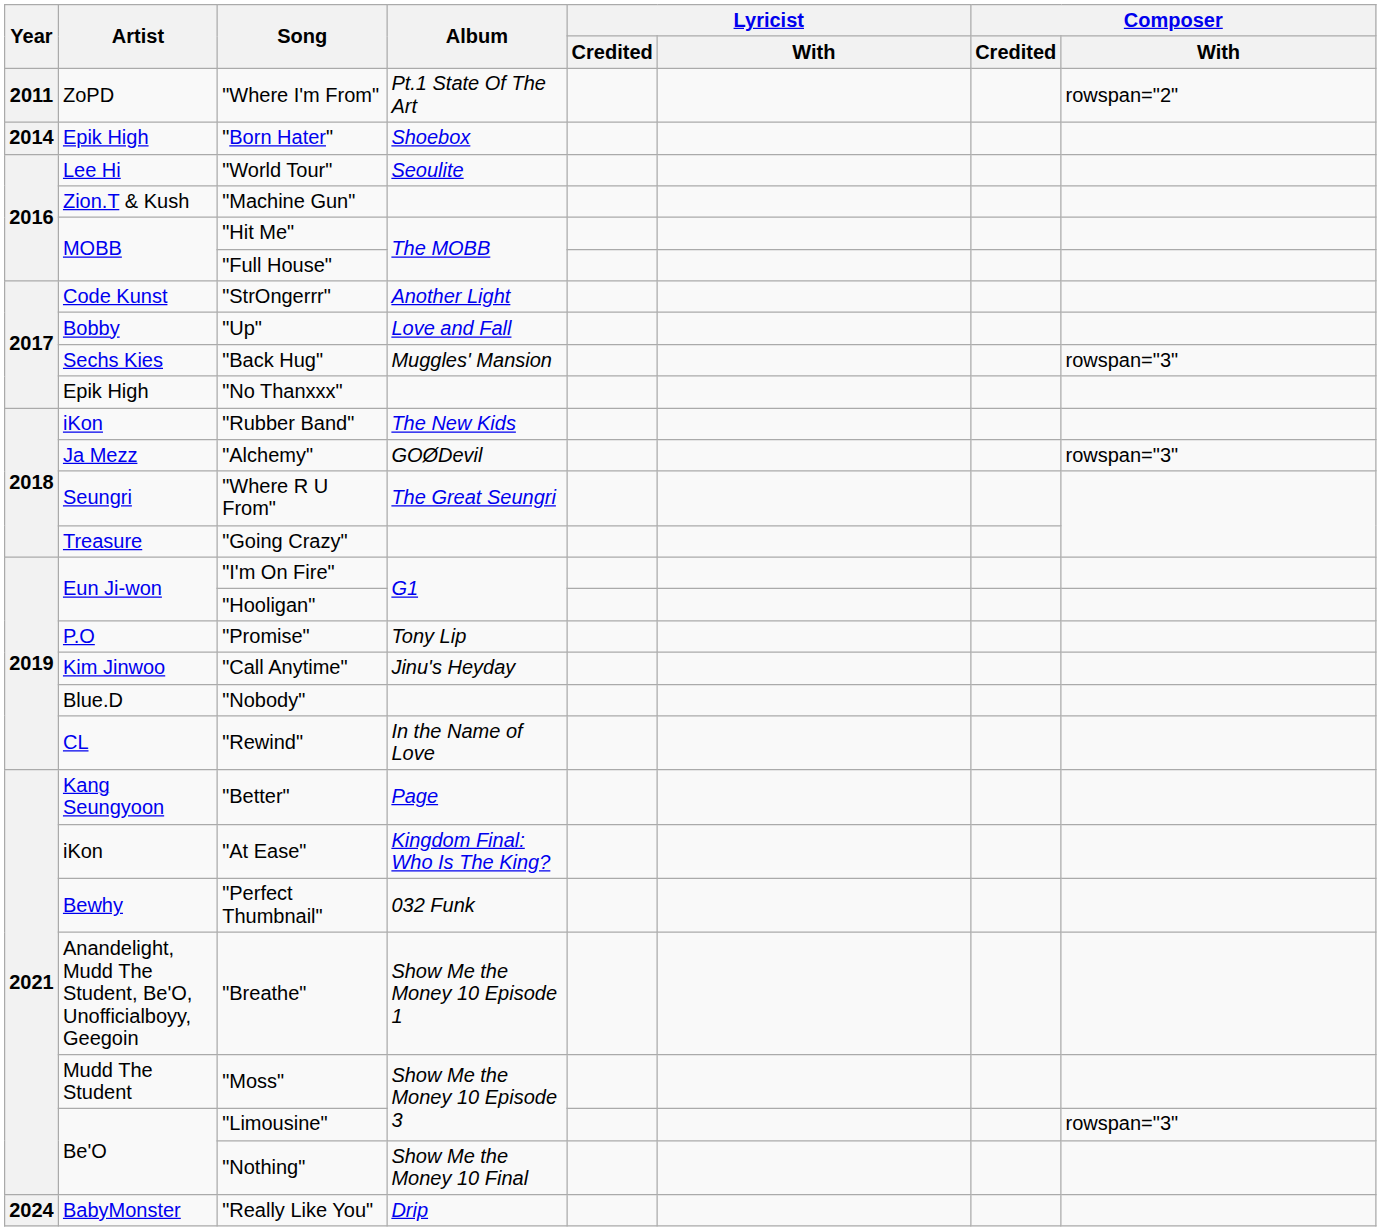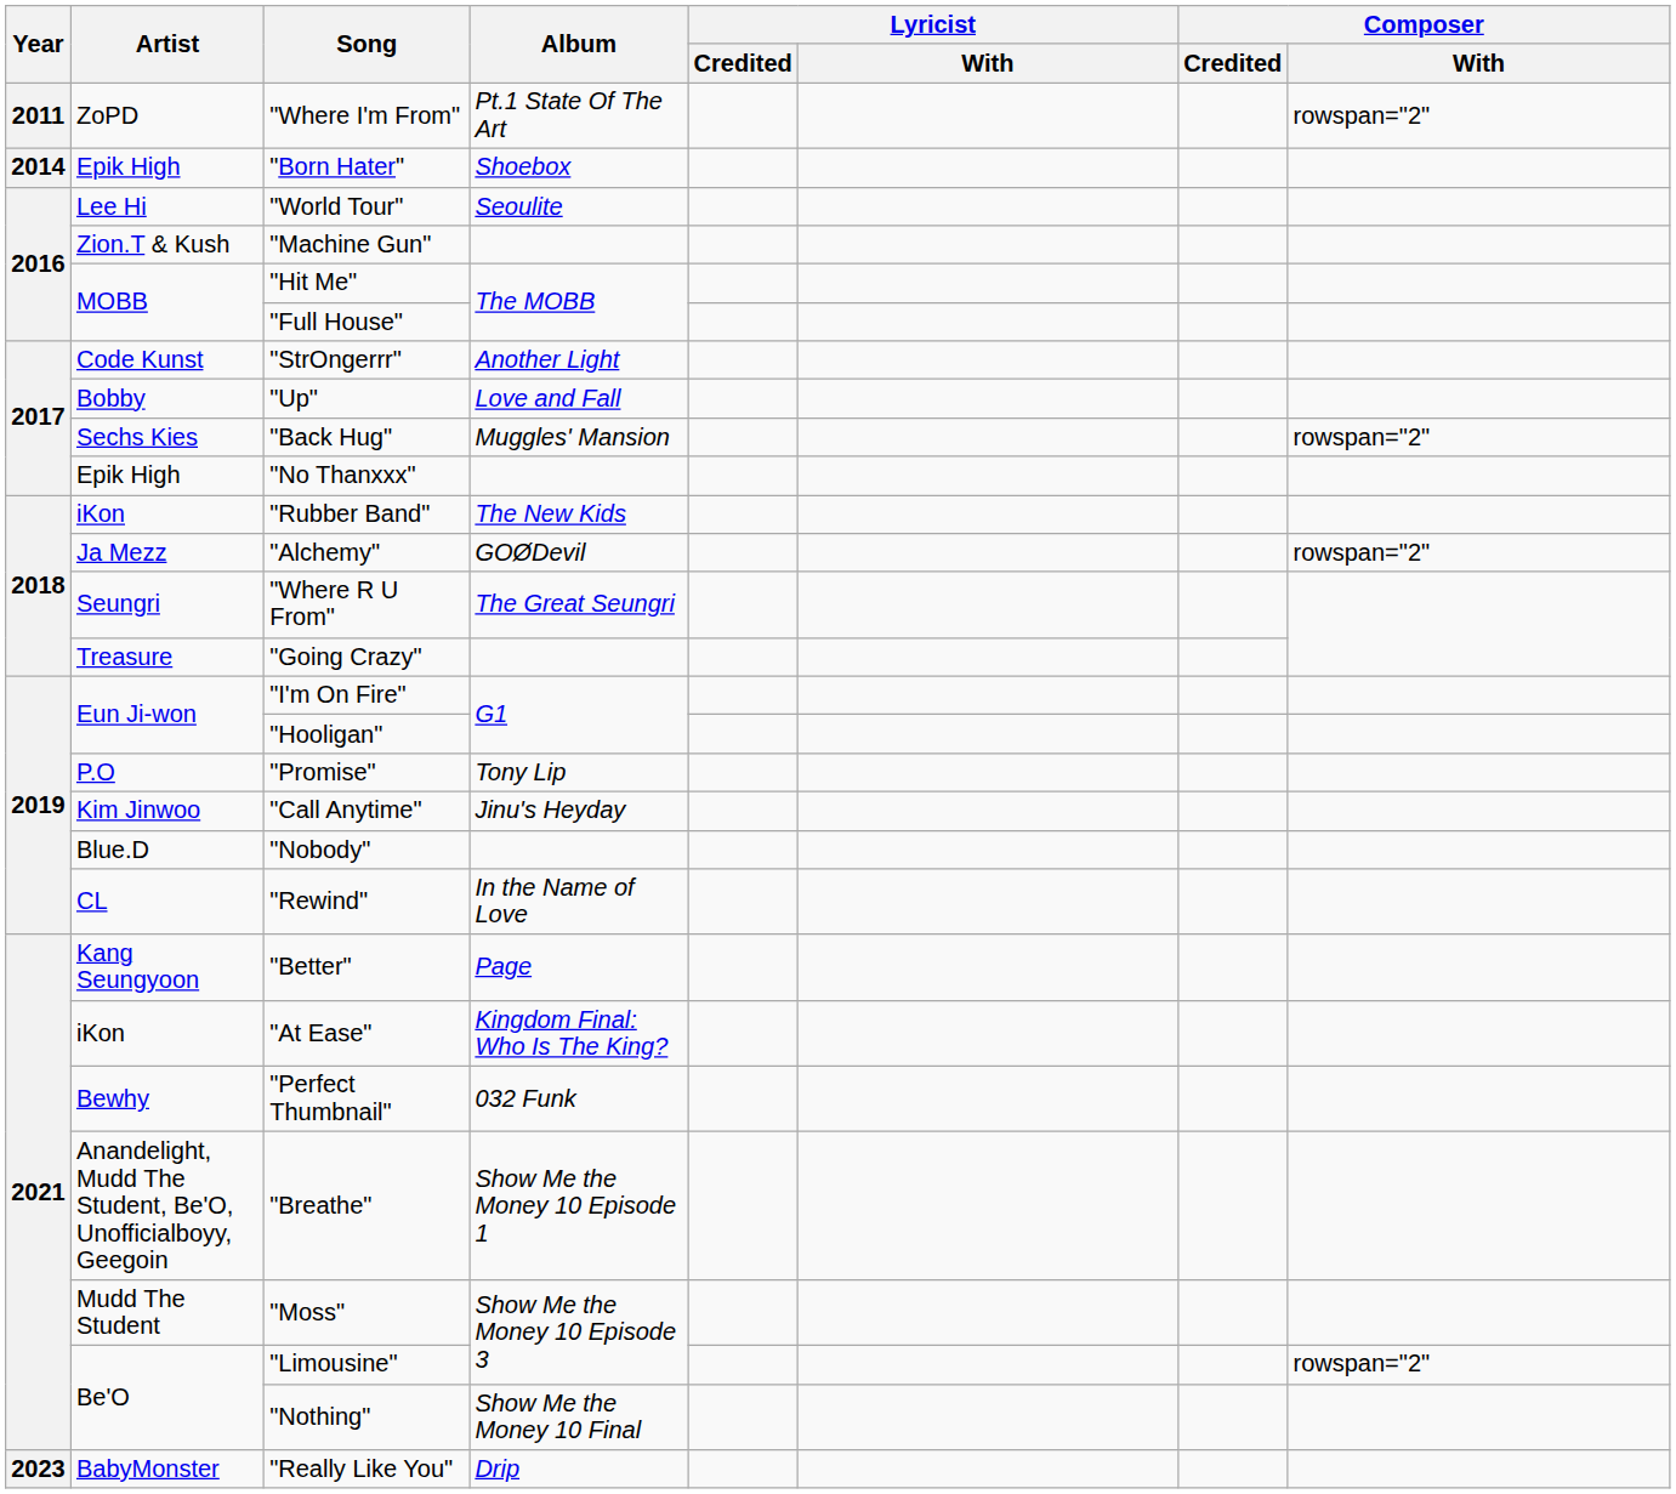"Back Hug" | Composer / With: rowspan="3" -> rowspan="2"
"Alchemy" | Composer / With: rowspan="3" -> rowspan="2"
"Limousine" | Composer / With: rowspan="3" -> rowspan="2"
"Really Like You" | Year: 2024 -> 2023
